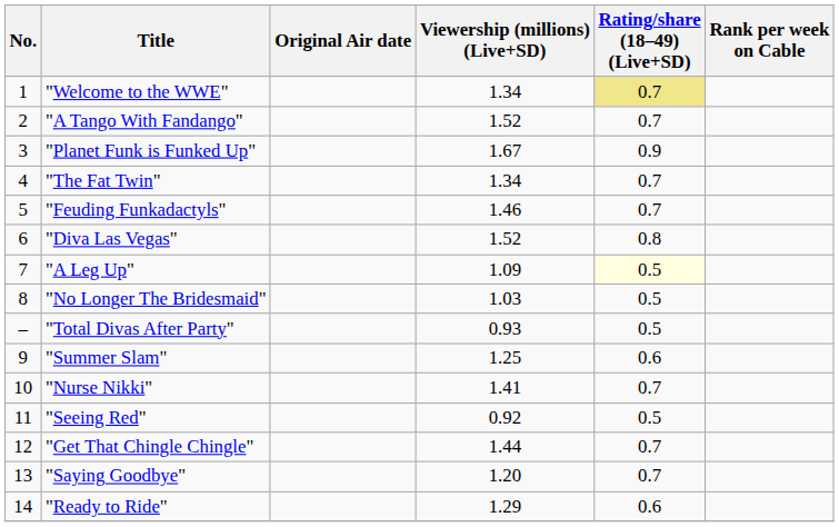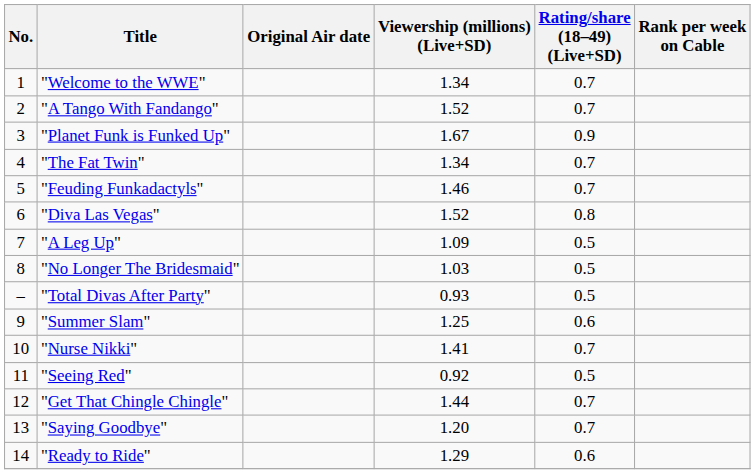"Welcome to the WWE" | Rating/share (18–49) (Live+SD): khaki background -> no background
"A Leg Up" | Rating/share (18–49) (Live+SD): lightyellow background -> no background
